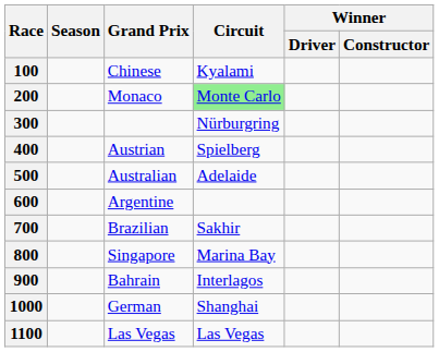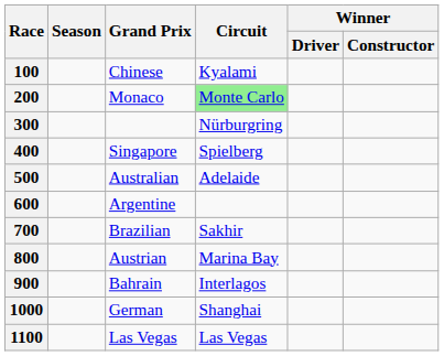400 | Grand Prix: Austrian -> Singapore
800 | Grand Prix: Singapore -> Austrian
